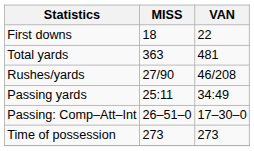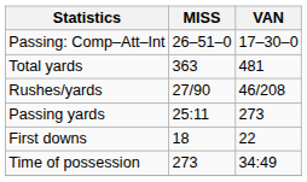rows swapped: First downs <-> Passing: Comp–Att–Int
Passing yards | VAN: 34:49 -> 273
Time of possession | VAN: 273 -> 34:49
